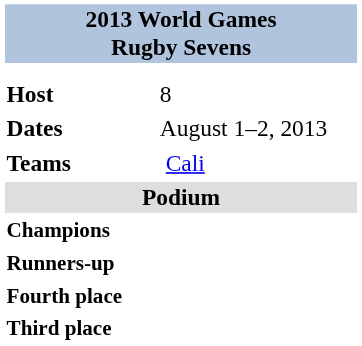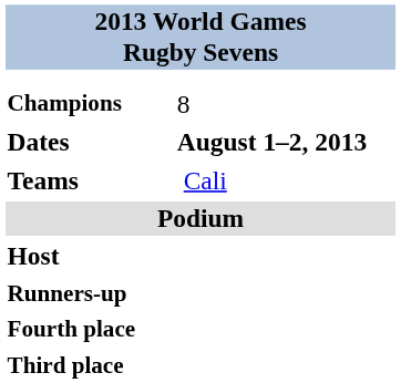row 2 | column 1: Host -> Champions
row 3 | column 2: normal -> bold
row 6 | column 1: Champions -> Host
